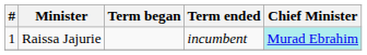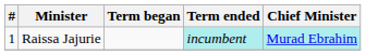Raissa Jajurie | Term ended: no background -> paleturquoise background
